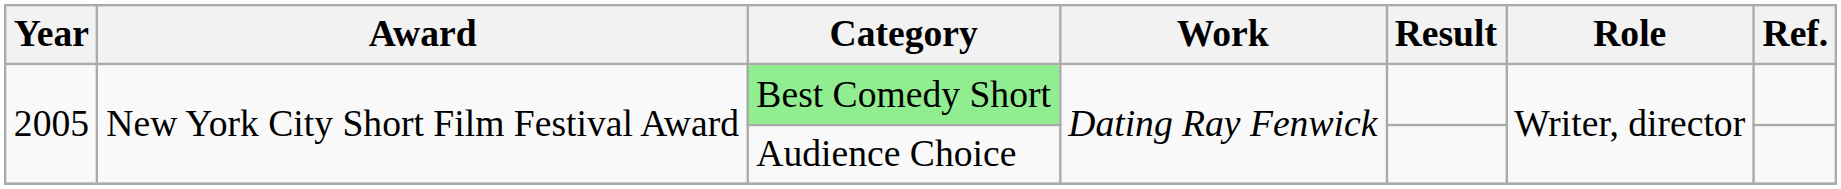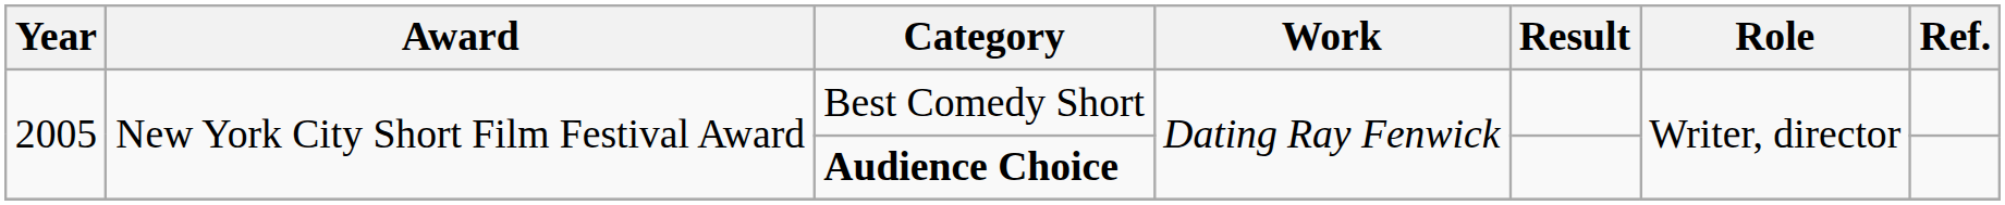Best Comedy Short | Category: lightgreen background -> no background
Audience Choice | Category: normal -> bold
